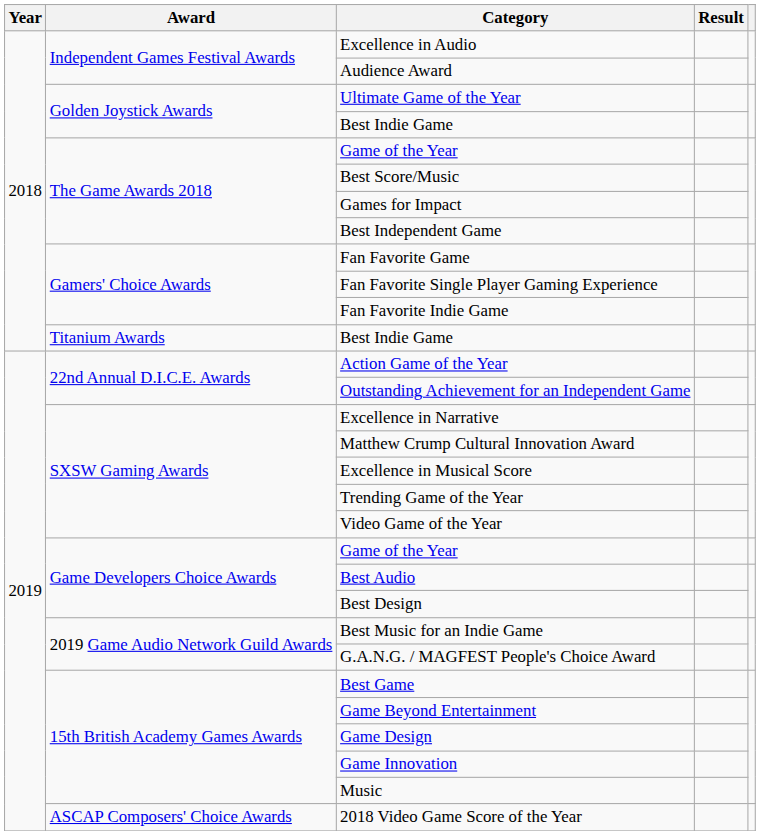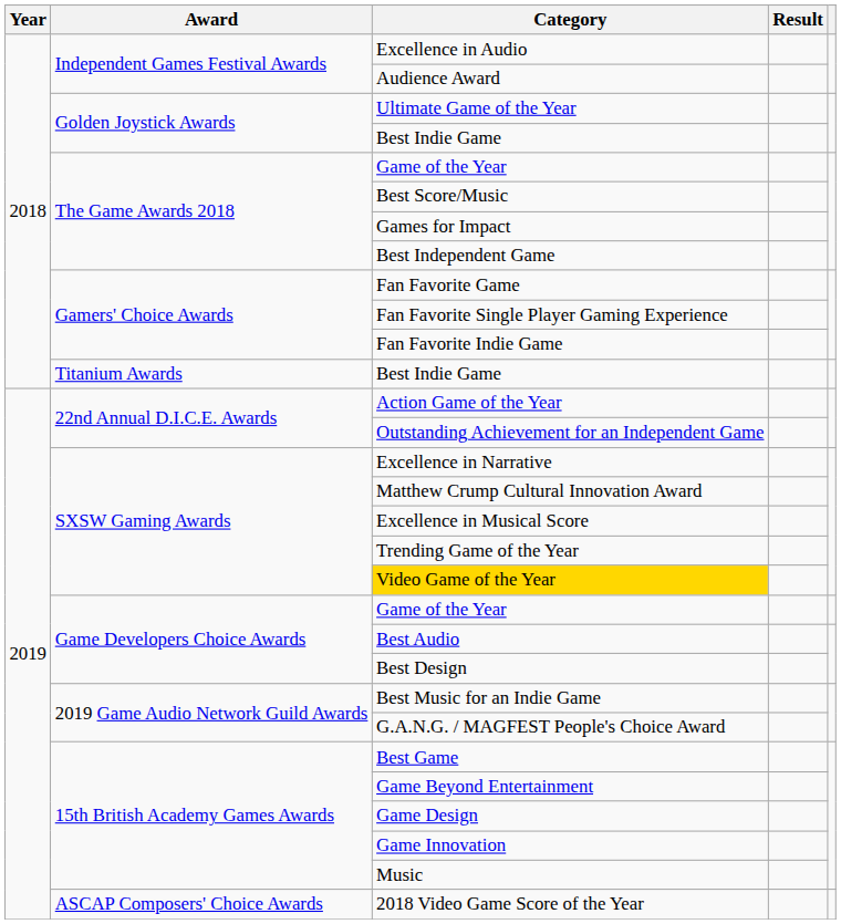Video Game of the Year | Category: no background -> gold background
